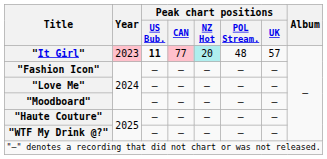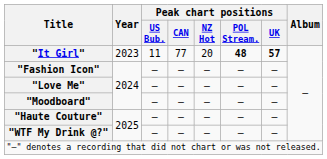"It Girl" | Year: pink background -> no background
"It Girl" | Peak chart positions / US Bub.: bold -> normal
"It Girl" | Peak chart positions / CAN: pink background -> no background
"It Girl" | Peak chart positions / NZ Hot: paleturquoise background -> no background
"It Girl" | Peak chart positions / POL Stream.: normal -> bold
"It Girl" | Peak chart positions / UK: normal -> bold
